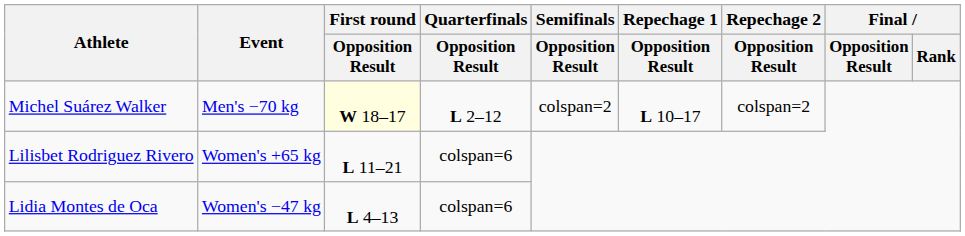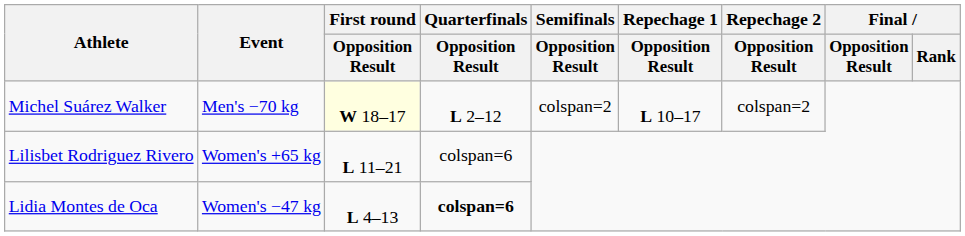Lidia Montes de Oca | Quarterfinals / Opposition Result: normal -> bold
